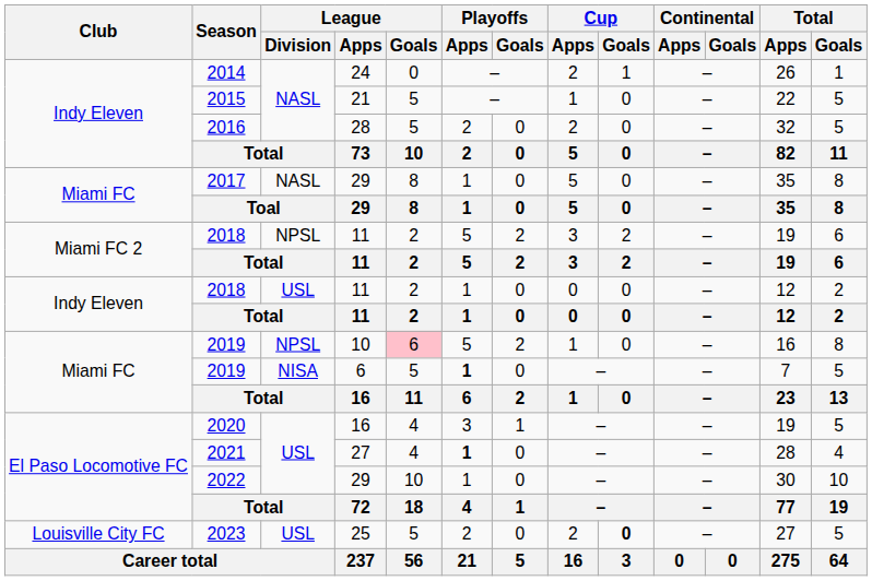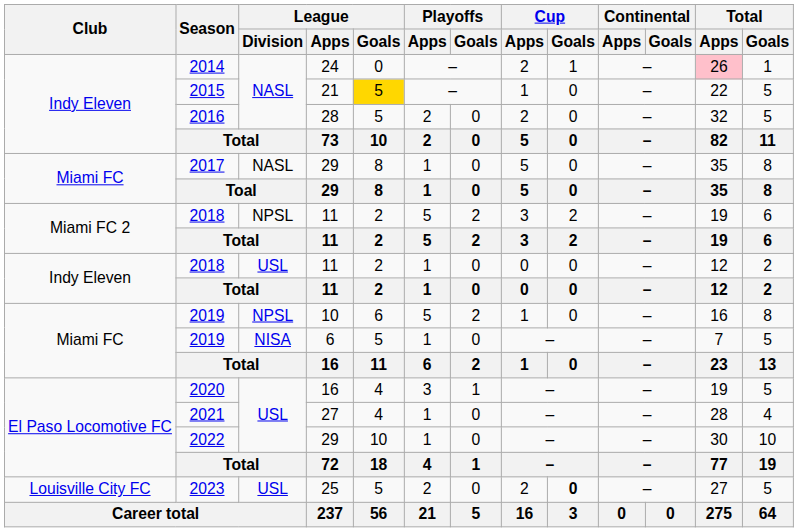2014 | Total / Apps: no background -> pink background
2015 | League / Goals: no background -> gold background
2019 / NPSL | League / Goals: pink background -> no background
2019 / NISA | Playoffs / Apps: bold -> normal
2021 | Playoffs / Apps: bold -> normal
